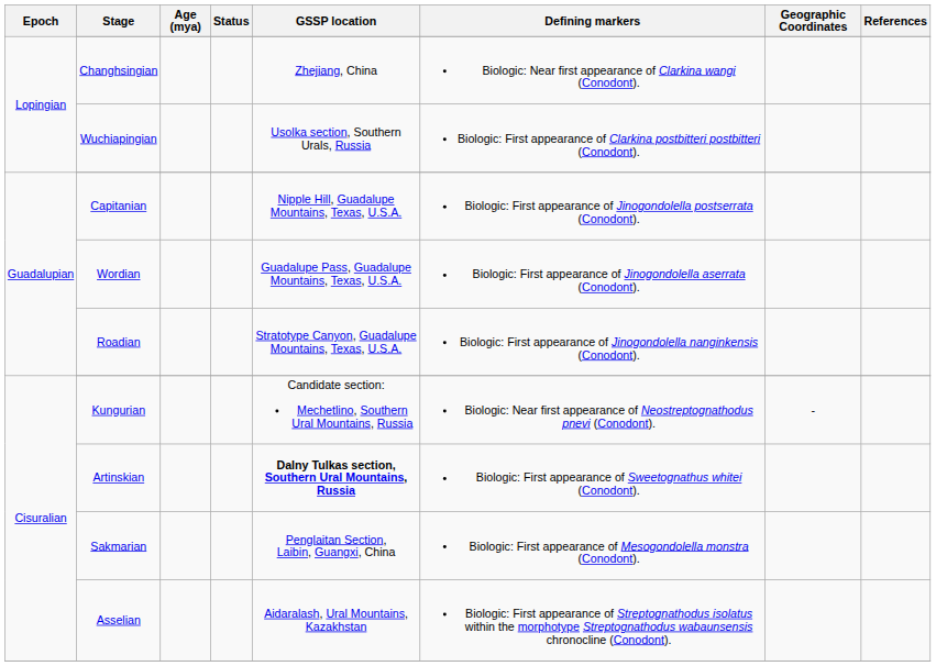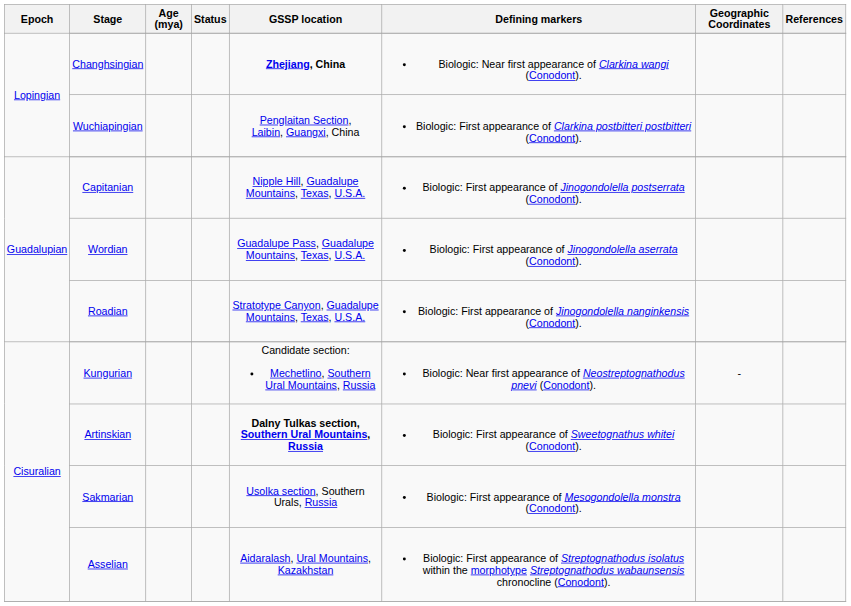Changhsingian | GSSP location: normal -> bold
Wuchiapingian | GSSP location: Usolka section, Southern Urals, Russia -> Penglaitan Section, Laibin, Guangxi, China
Sakmarian | GSSP location: Penglaitan Section, Laibin, Guangxi, China -> Usolka section, Southern Urals, Russia
